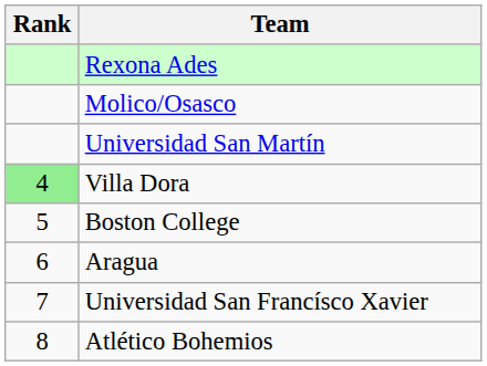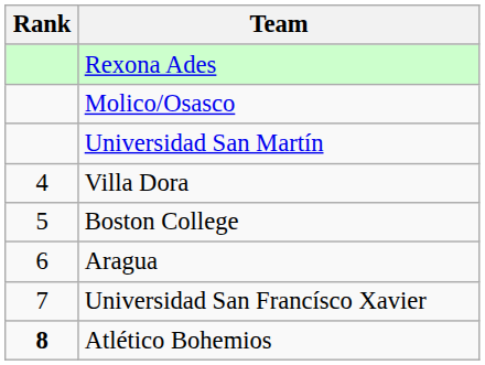Villa Dora | Rank: lightgreen background -> no background
Atlético Bohemios | Rank: normal -> bold
